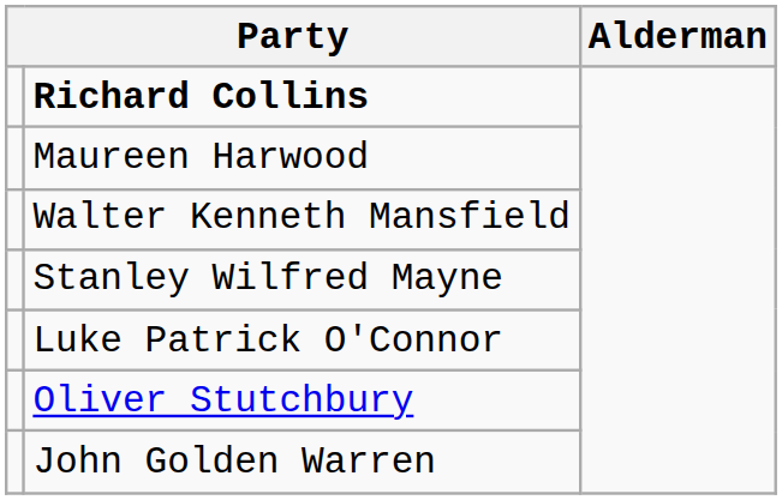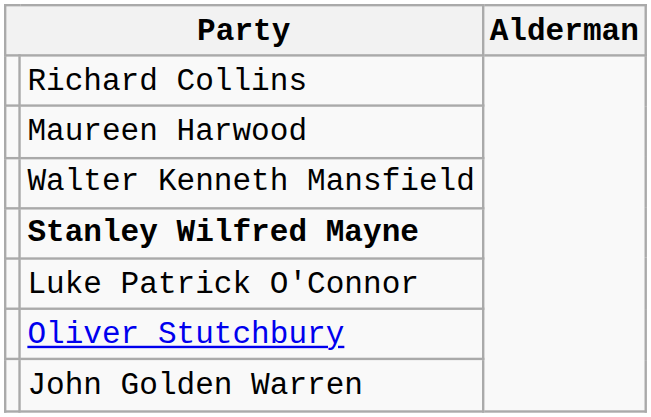Richard Collins | column 2: bold -> normal
Stanley Wilfred Mayne | column 2: normal -> bold
